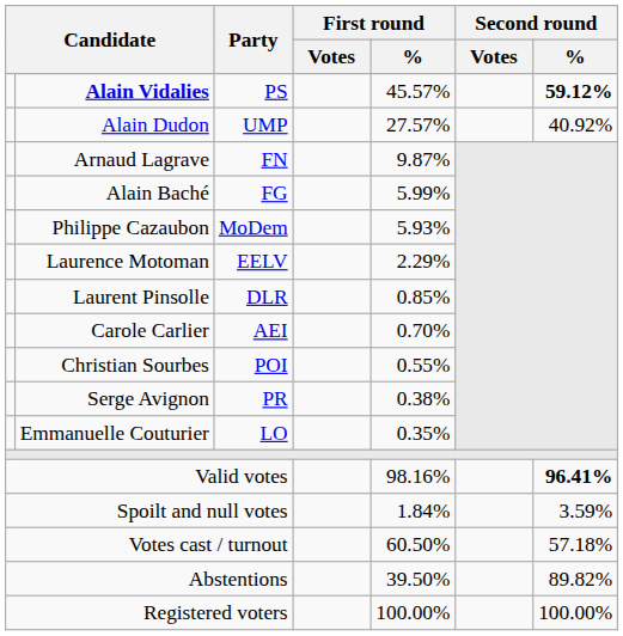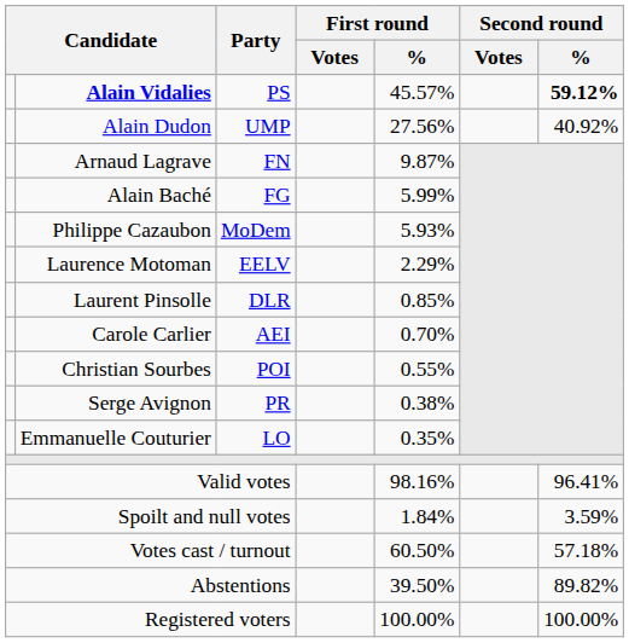Alain Dudon | First round / %: 27.57% -> 27.56%
Valid votes | Second round / %: bold -> normal
